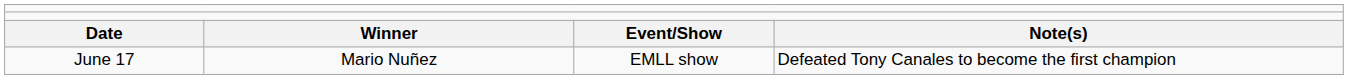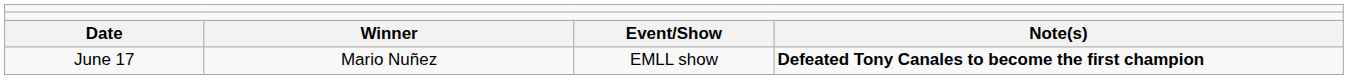June 17 | column 4: normal -> bold
